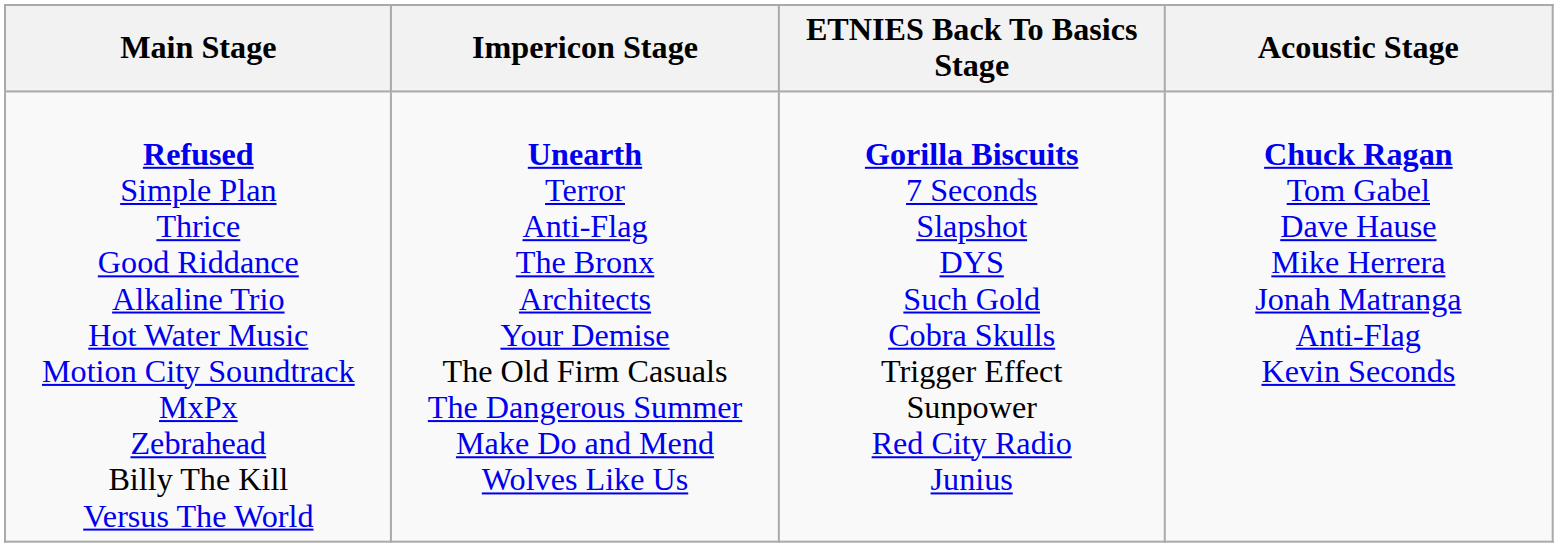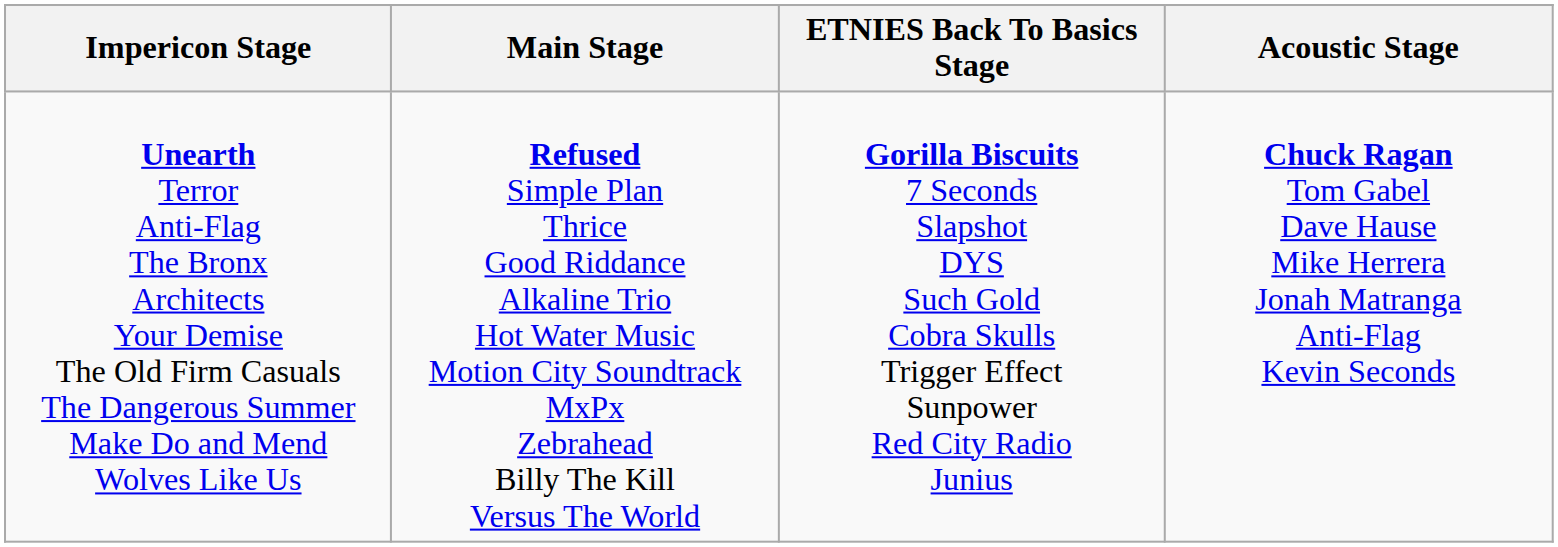columns swapped: Main Stage <-> Impericon Stage
